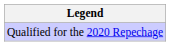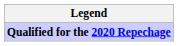row 2 | column 1: normal -> bold
